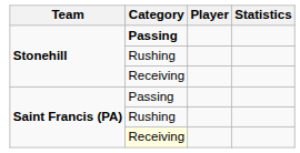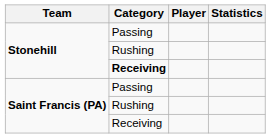Stonehill / Passing | Category: bold -> normal
Stonehill / Receiving | Category: normal -> bold
Saint Francis (PA) / Receiving | Category: lightyellow background -> no background
